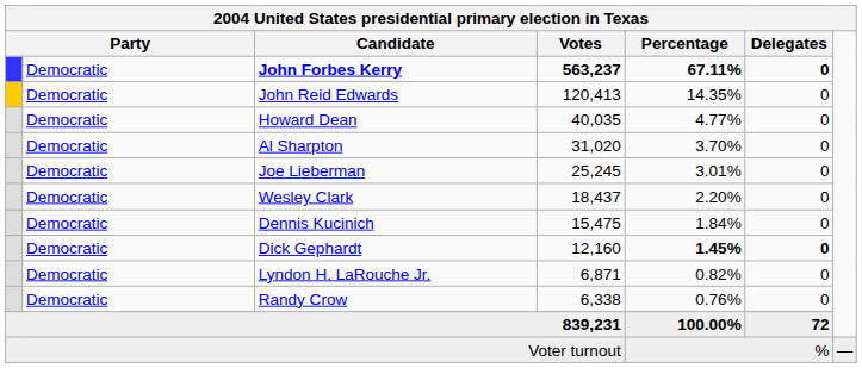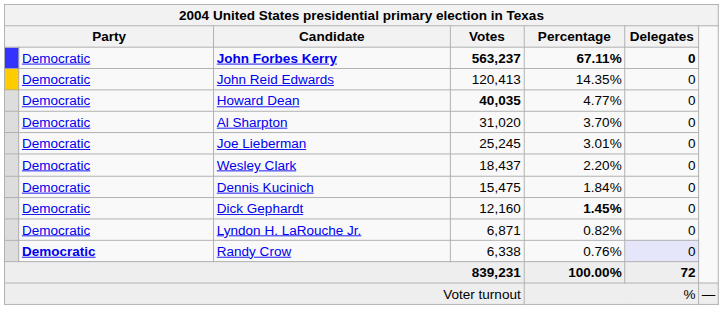Howard Dean | Votes: normal -> bold
Dick Gephardt | Delegates: bold -> normal
Randy Crow | column 2: normal -> bold
Randy Crow | Delegates: no background -> lavender background
